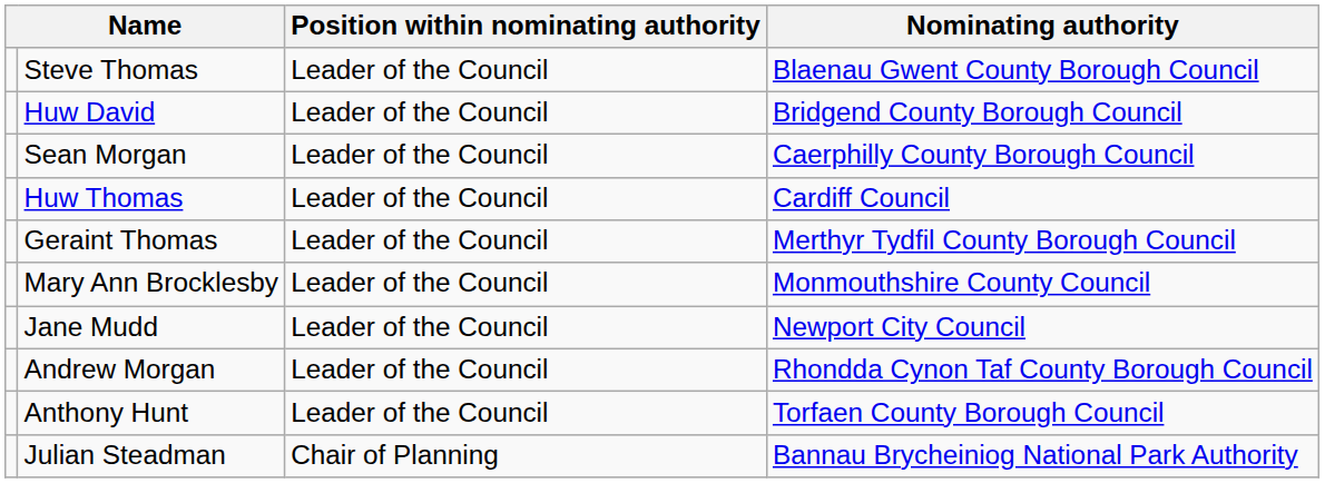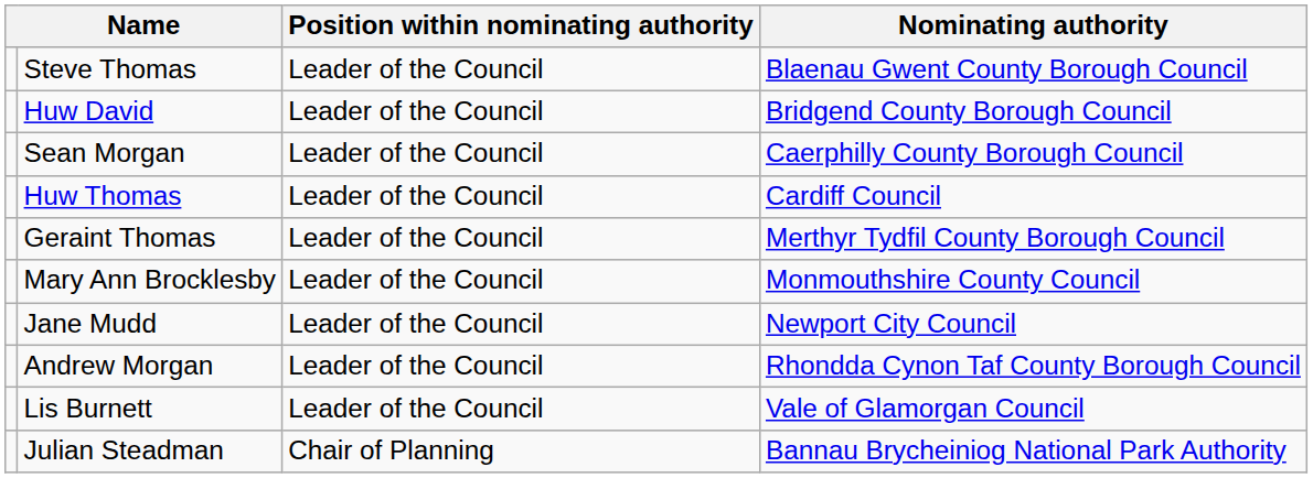- row: Anthony Hunt | Leader of the Council | Torfaen County Borough Council
+ row: Lis Burnett | Leader of the Council | Vale of Glamorgan Council
